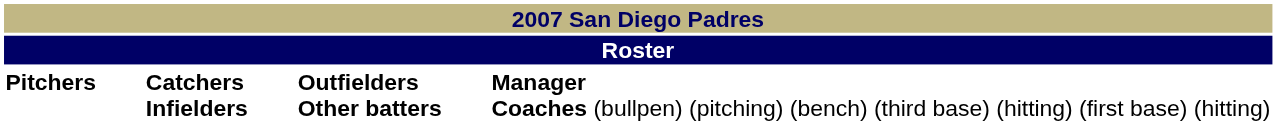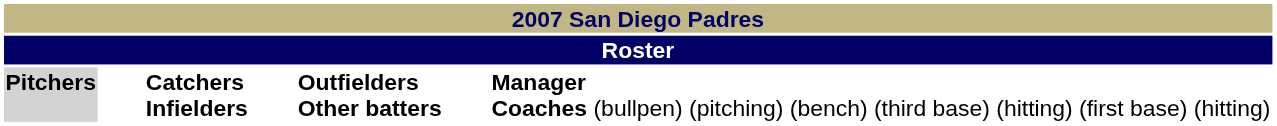Pitchers | column 1: no background -> lightgrey background
